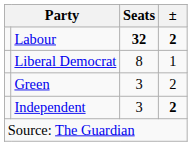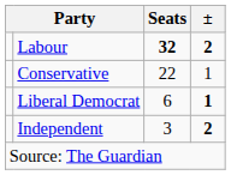+ row: Conservative | 22 | 1
Liberal Democrat | Seats: 8 -> 6
Liberal Democrat | ±: normal -> bold
- row: Green | 3 | 2
